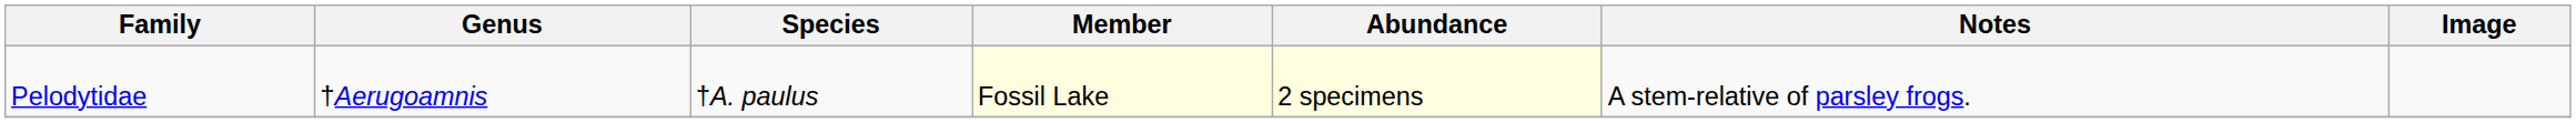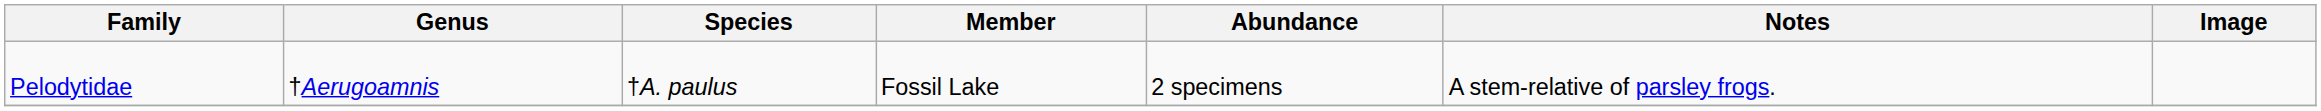Pelodytidae | Member: lightyellow background -> no background
Pelodytidae | Abundance: lightyellow background -> no background
